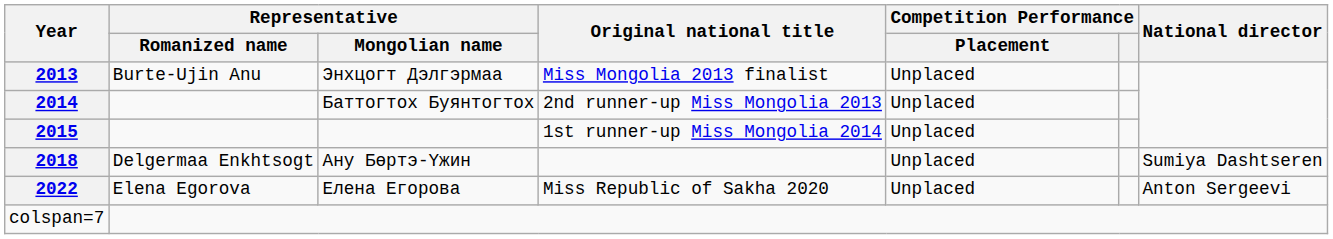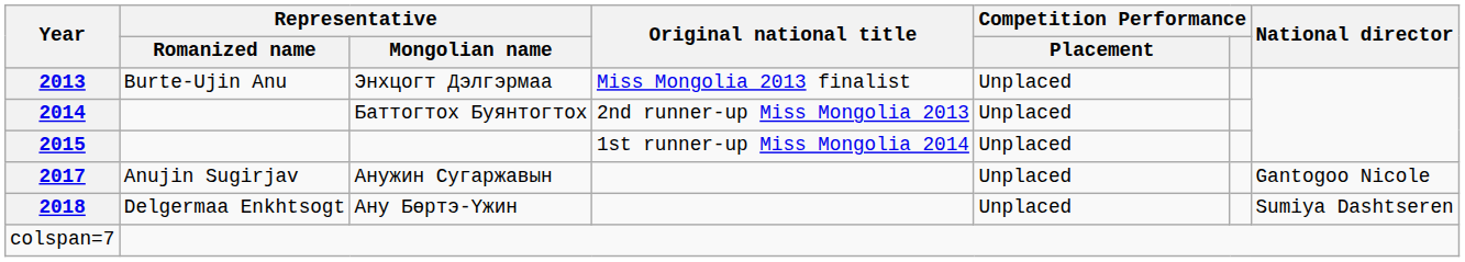+ row: 2017 | Anujin Sugirjav | Анужин Сугаржавын | Unplaced | Gantogoo Nicole
- row: 2022 | Elena Egorova | Елена Егорова | Miss Republic of Sakha 2020 | Unplaced | Anton Sergeevi
